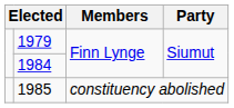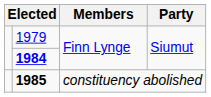1984 | column 2: normal -> bold
1985 | column 2: normal -> bold
